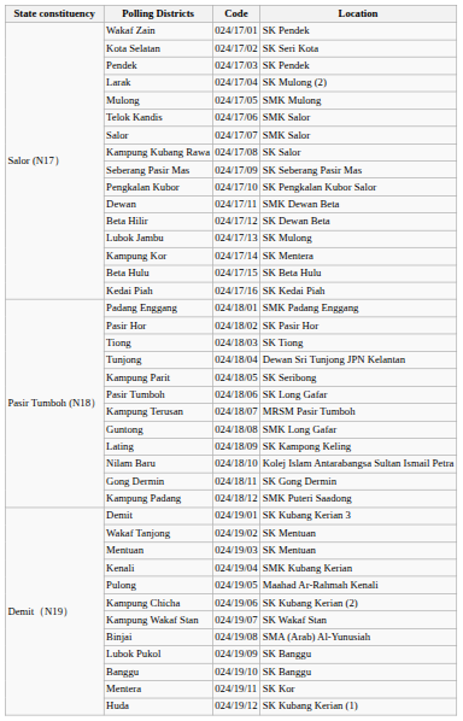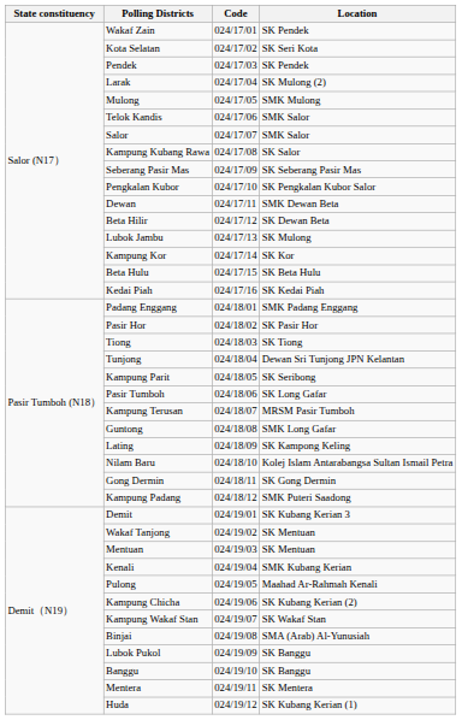Kampung Kor | Location: SK Mentera -> SK Kor
Mentera | Location: SK Kor -> SK Mentera
